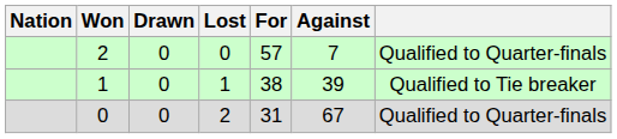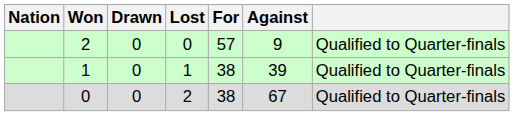row 2 | Against: 7 -> 9
row 3 | column 7: Qualified to Tie breaker -> Qualified to Quarter-finals
row 4 | For: 31 -> 38
